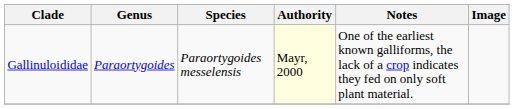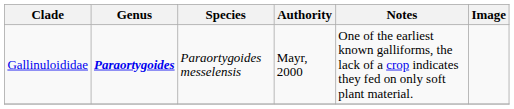Gallinuloididae | Genus: normal -> bold
Gallinuloididae | Authority: lightyellow background -> no background
